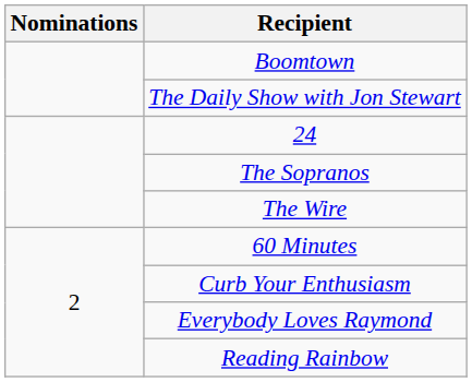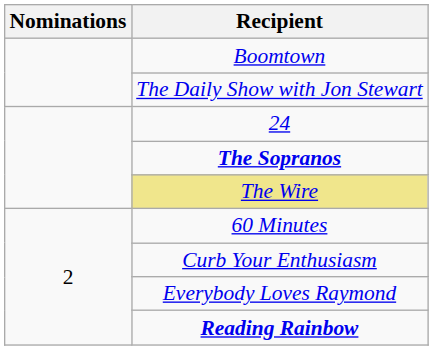The Sopranos | Recipient: normal -> bold
The Wire | Recipient: no background -> khaki background
Reading Rainbow | Recipient: normal -> bold
